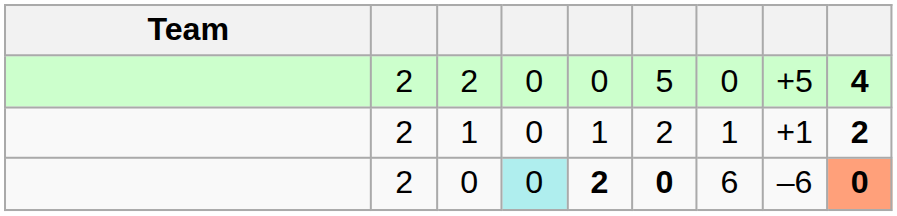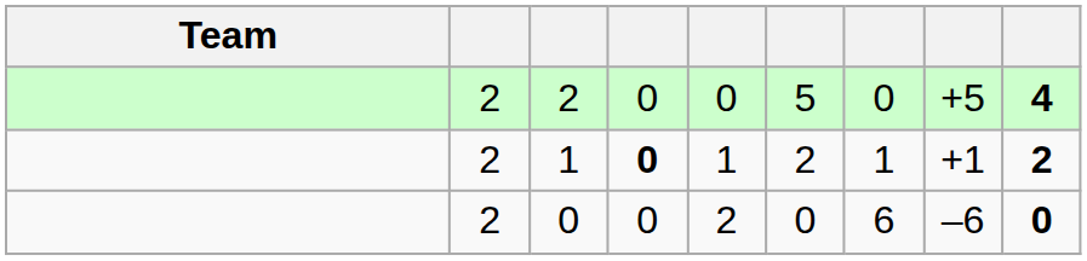row 3 | column 4: normal -> bold
row 4 | column 4: paleturquoise background -> no background
row 4 | column 5: bold -> normal
row 4 | column 6: bold -> normal
row 4 | column 9: lightsalmon background -> no background
